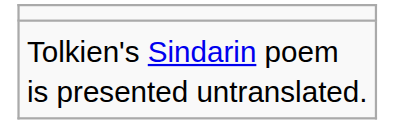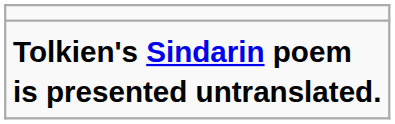row 2 | column 1: normal -> bold
